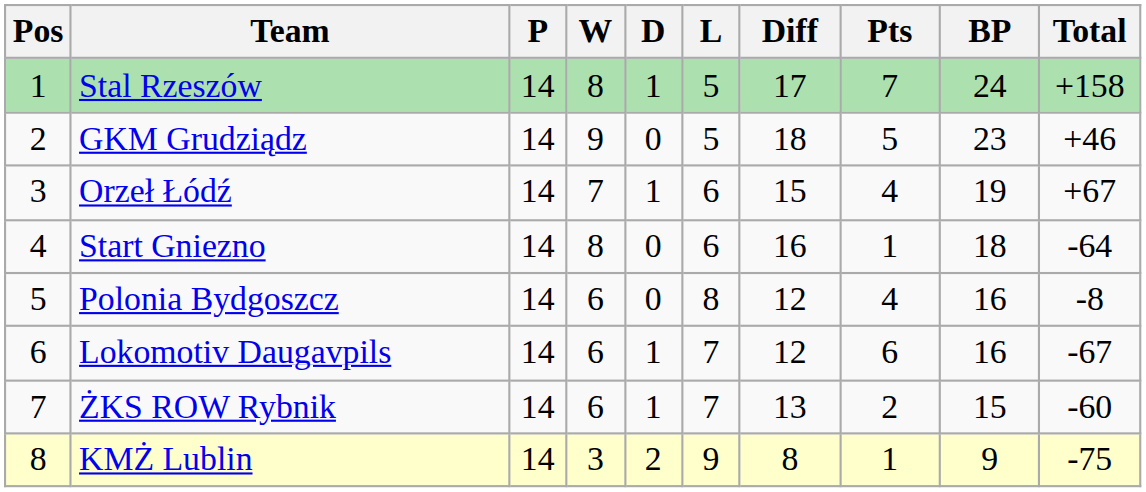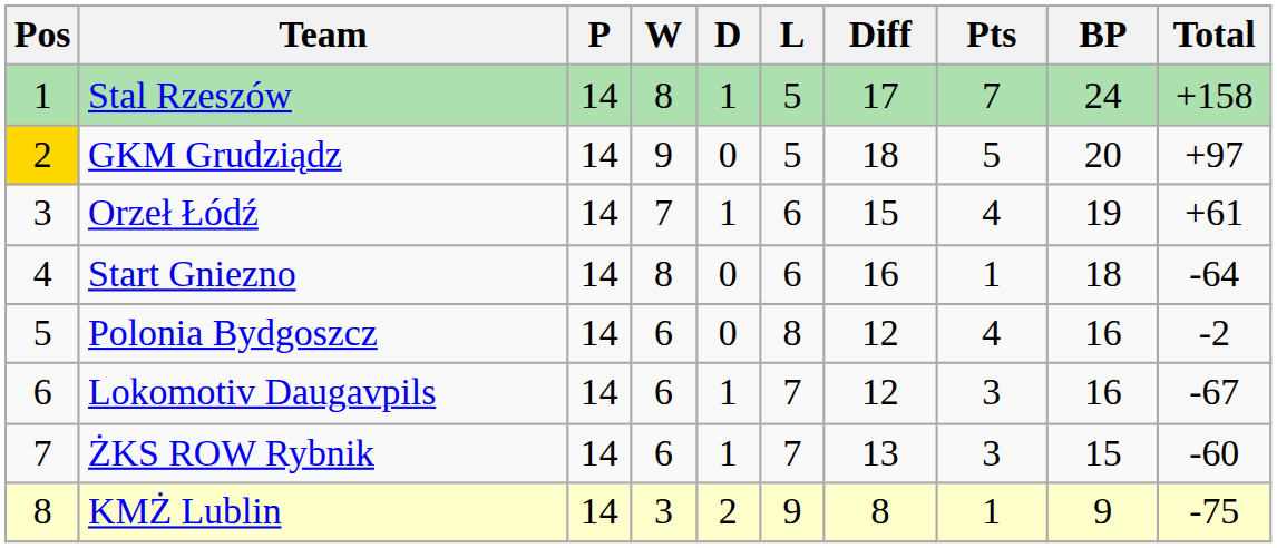GKM Grudziądz | Pos: no background -> gold background
GKM Grudziądz | BP: 23 -> 20
GKM Grudziądz | Total: +46 -> +97
Orzeł Łódź | Total: +67 -> +61
Polonia Bydgoszcz | Total: -8 -> -2
Lokomotiv Daugavpils | Pts: 6 -> 3
ŻKS ROW Rybnik | Pts: 2 -> 3
